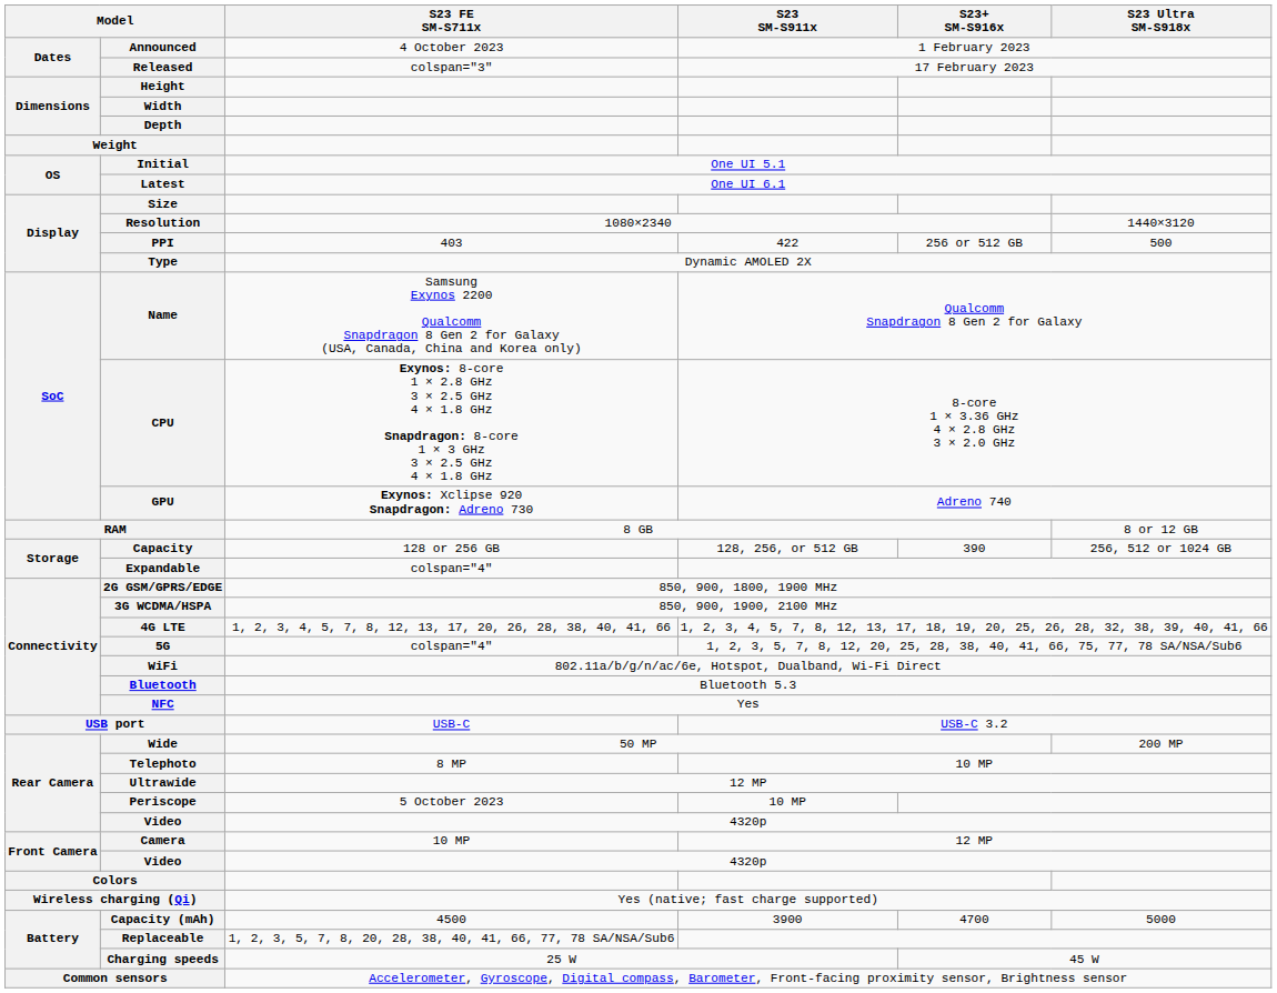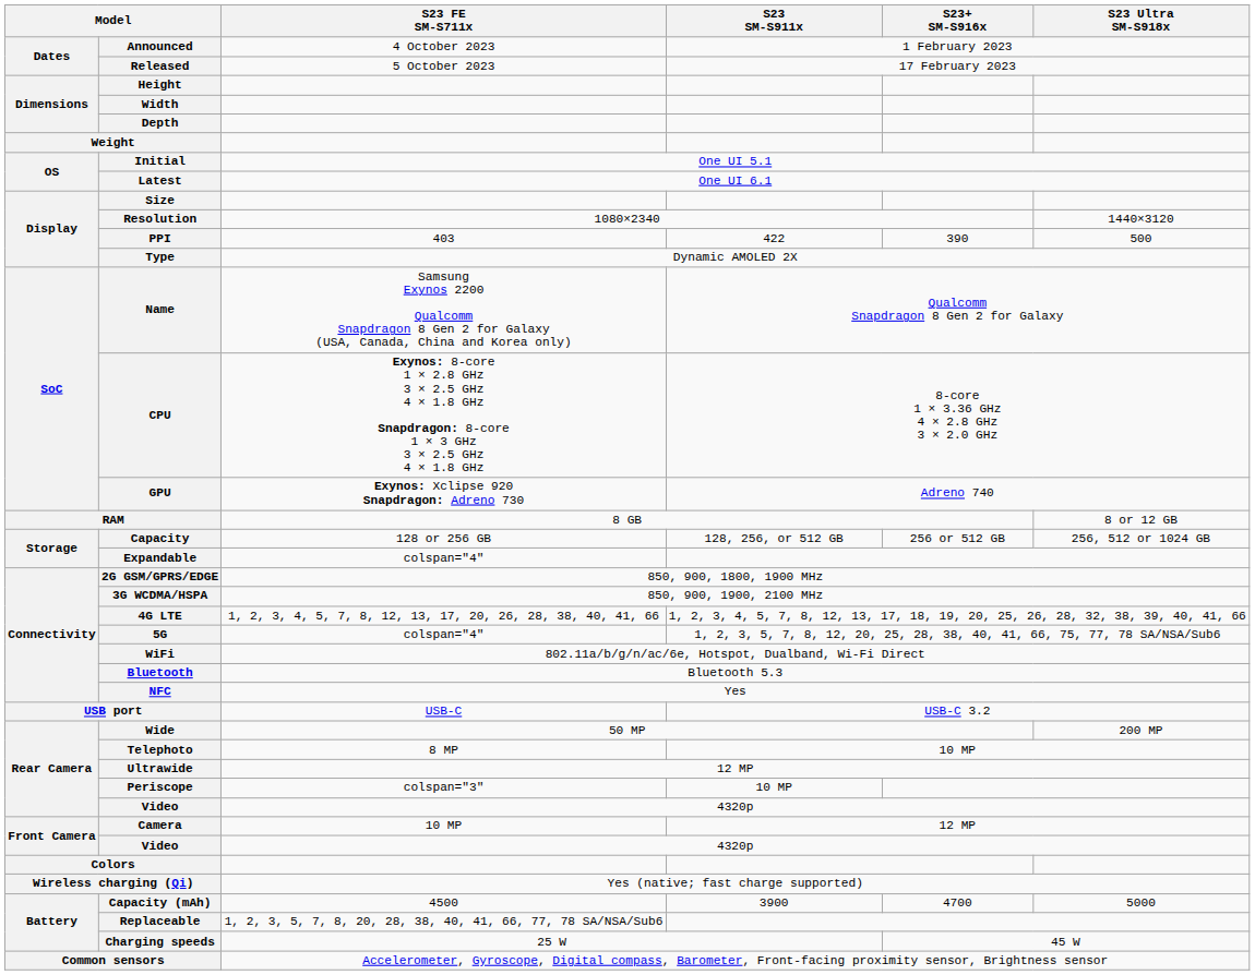Released | S23 FE SM-S711x: colspan="3" -> 5 October 2023
PPI | S23+ SM-S916x: 256 or 512 GB -> 390
Capacity | S23+ SM-S916x: 390 -> 256 or 512 GB
Periscope | S23 FE SM-S711x: 5 October 2023 -> colspan="3"
